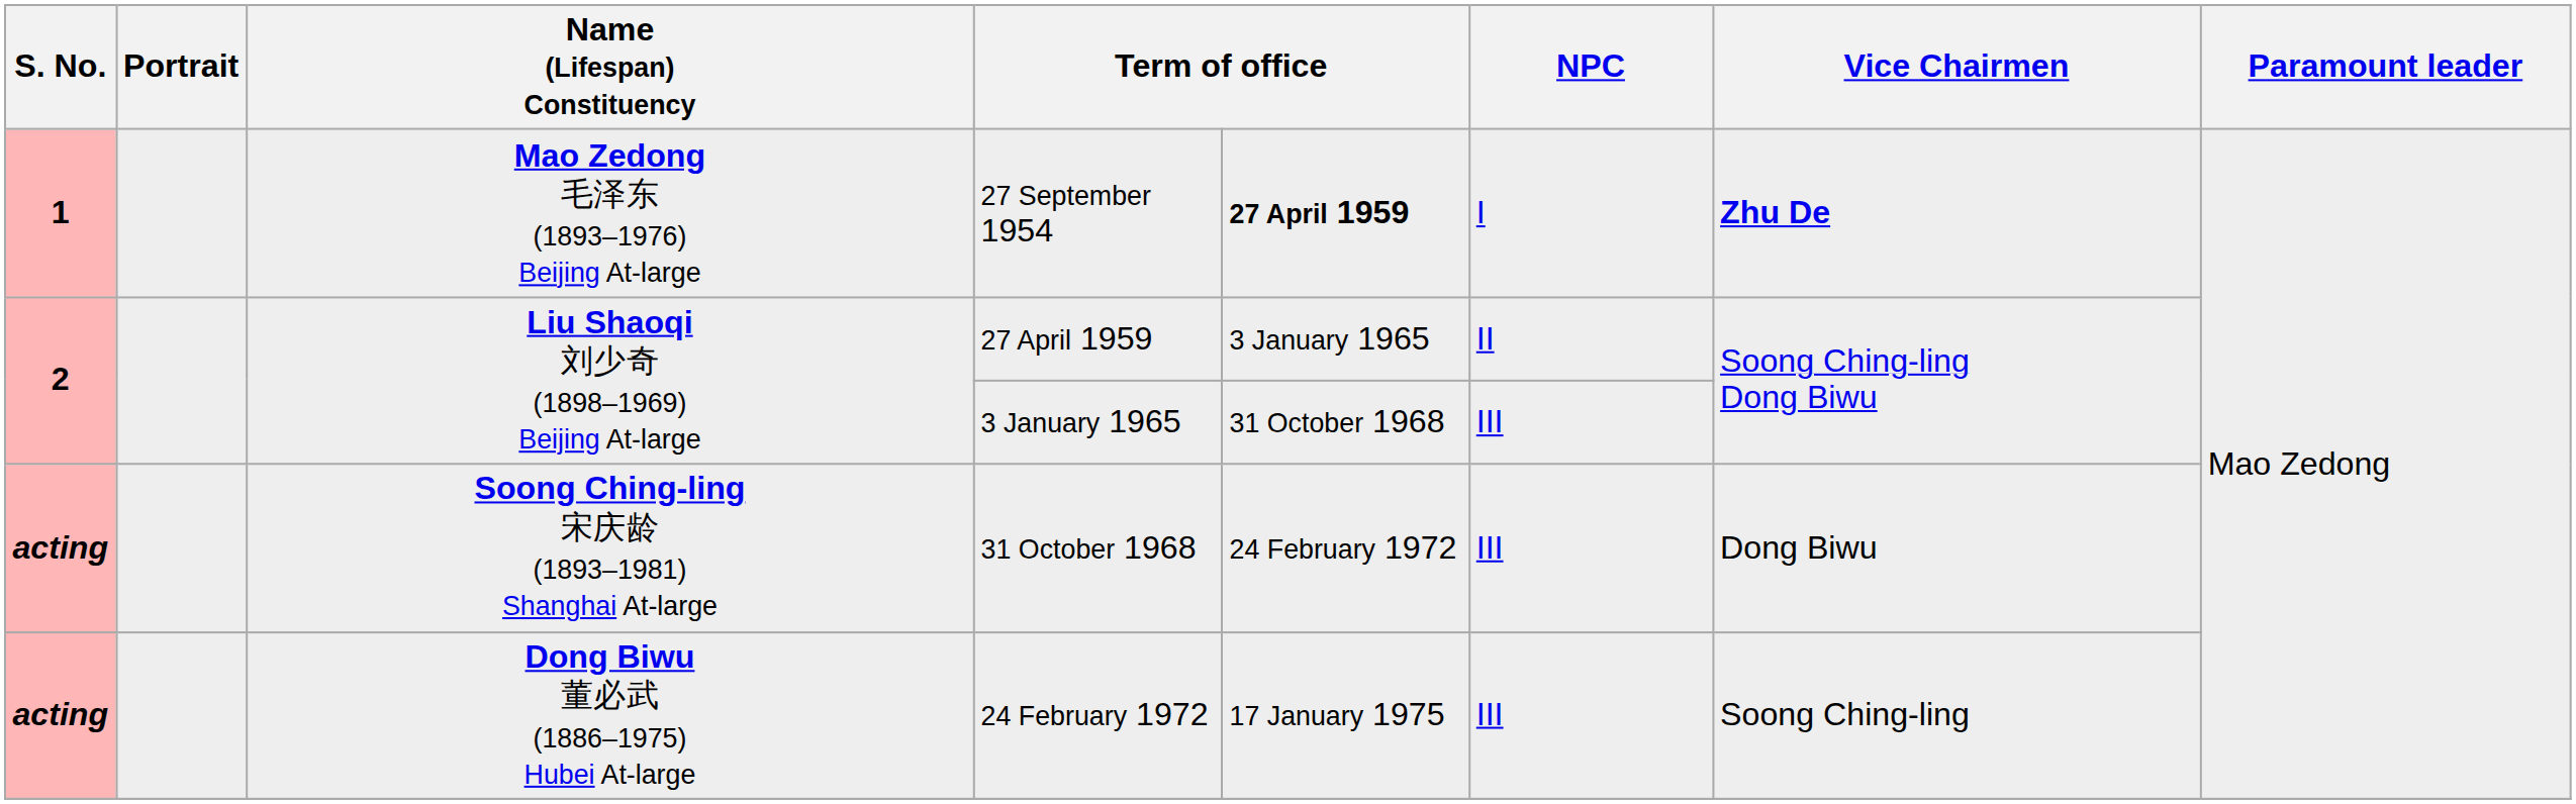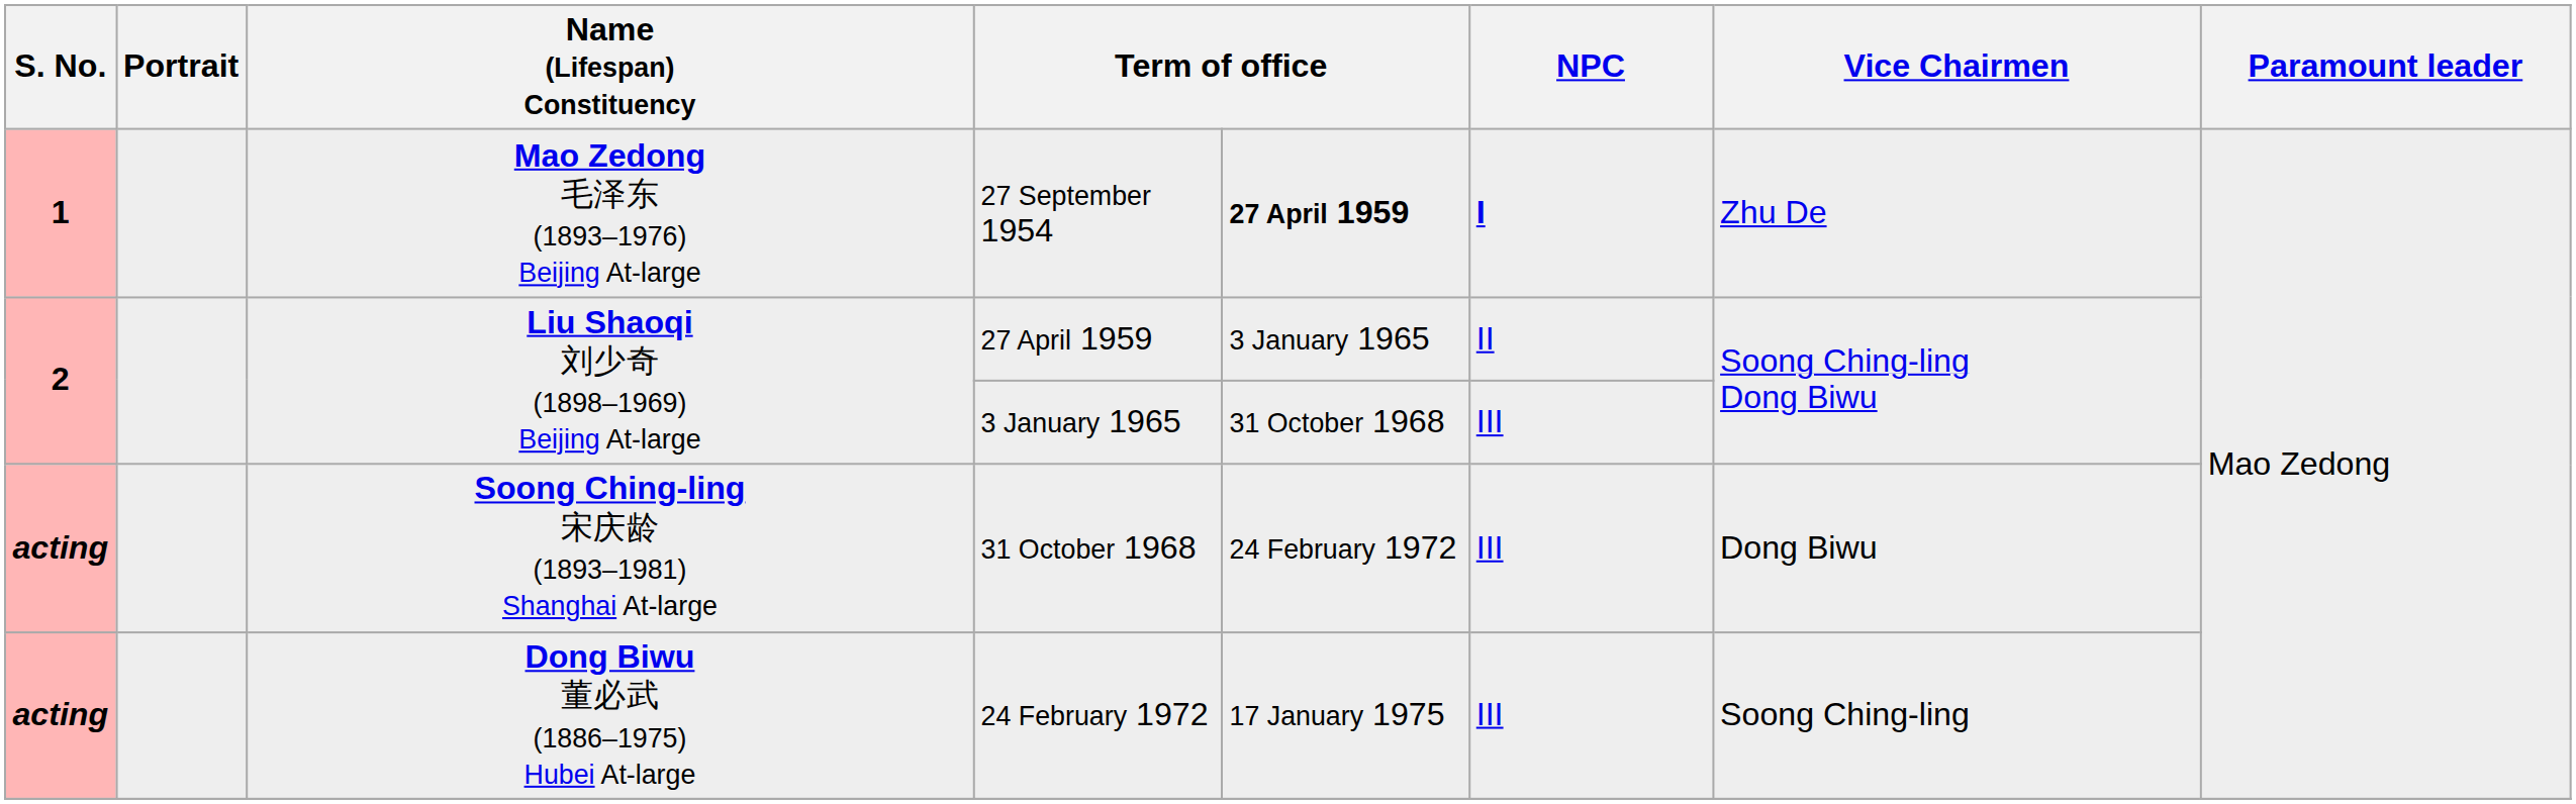27 September 1954 | NPC: normal -> bold
27 September 1954 | Vice Chairmen: bold -> normal
